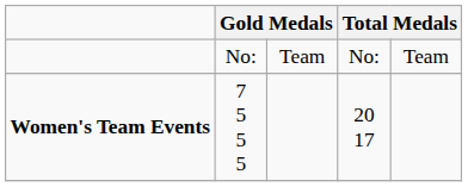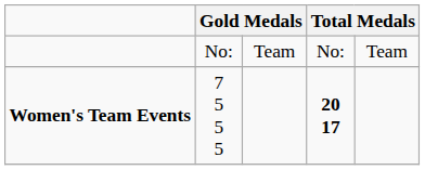Women's Team Events | column 4: normal -> bold
